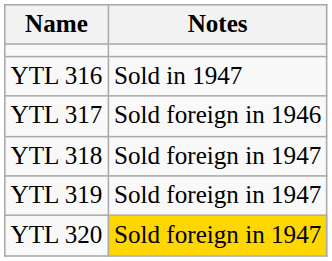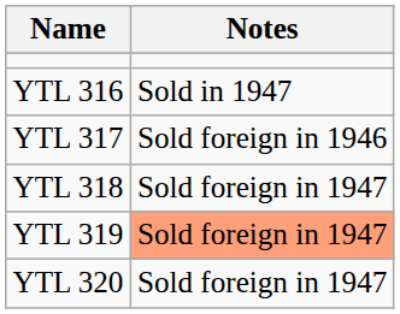YTL 319 | Notes: no background -> lightsalmon background
YTL 320 | Notes: gold background -> no background
